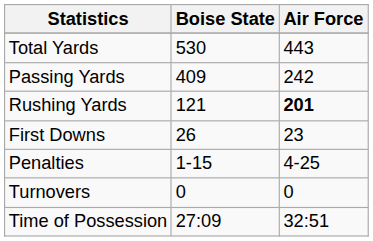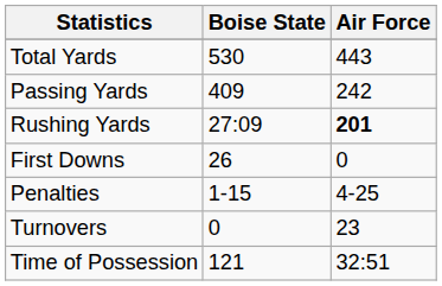Rushing Yards | Boise State: 121 -> 27:09
First Downs | Air Force: 23 -> 0
Turnovers | Air Force: 0 -> 23
Time of Possession | Boise State: 27:09 -> 121
